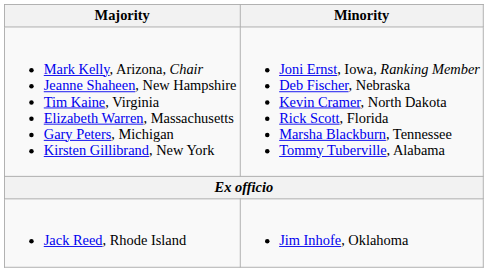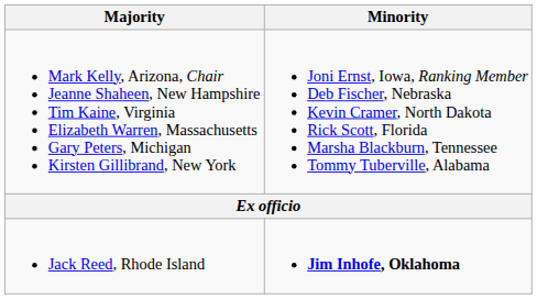Jack Reed, Rhode Island | Minority: normal -> bold
